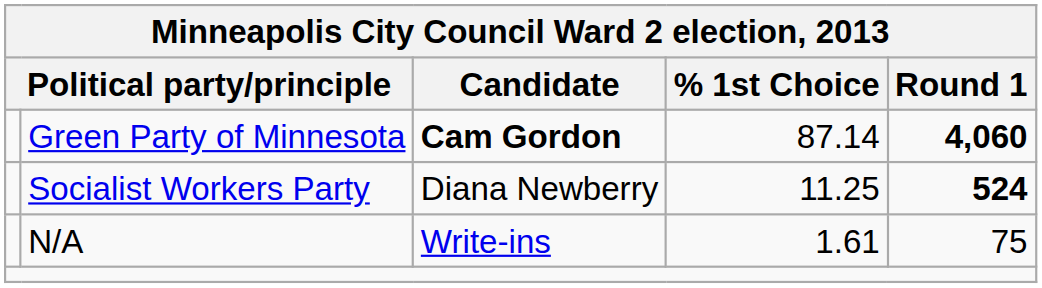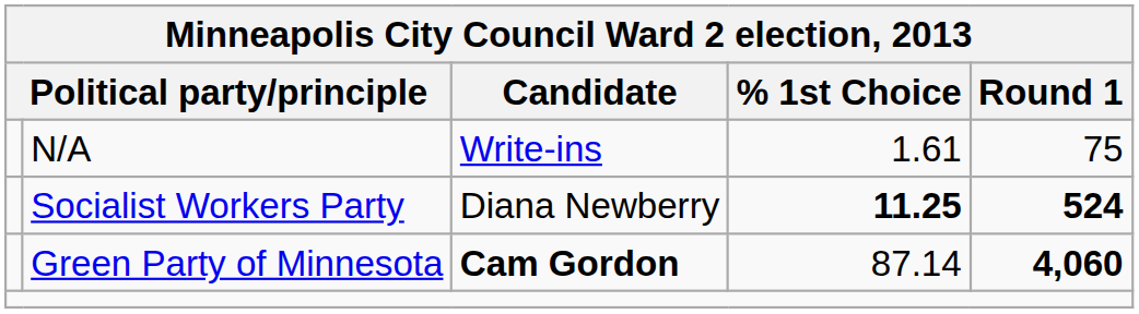rows swapped: Green Party of Minnesota <-> N/A
Socialist Workers Party | % 1st Choice: normal -> bold
